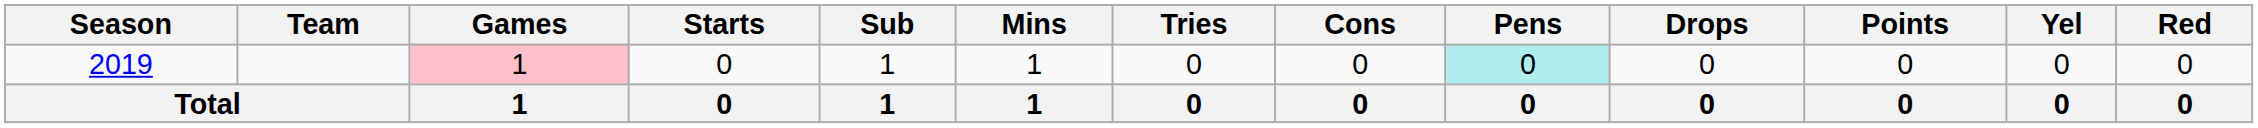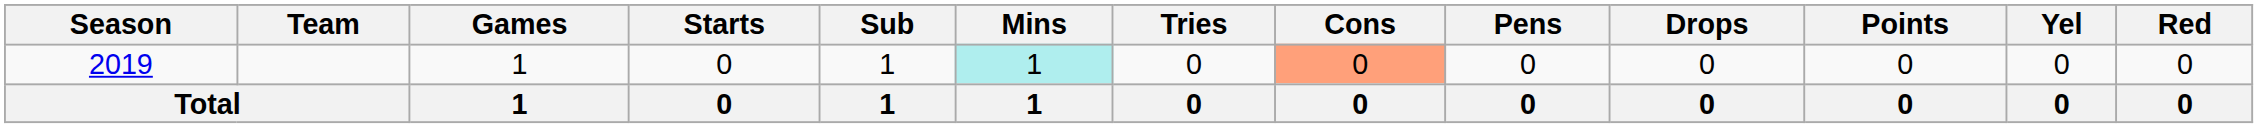2019 | Games: pink background -> no background
2019 | Mins: no background -> paleturquoise background
2019 | Cons: no background -> lightsalmon background
2019 | Pens: paleturquoise background -> no background
